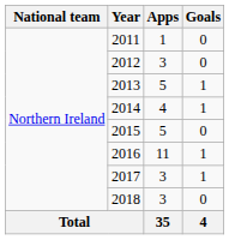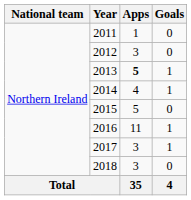2013 | Apps: normal -> bold
